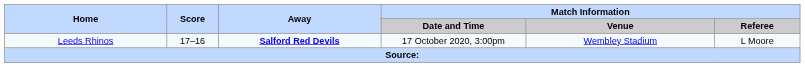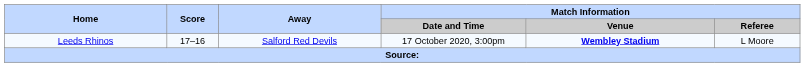Leeds Rhinos | Away: bold -> normal
Leeds Rhinos | Match Information / Venue: normal -> bold
